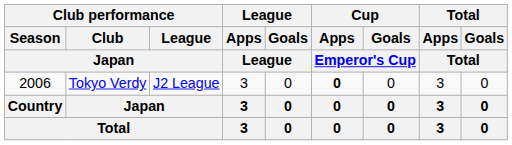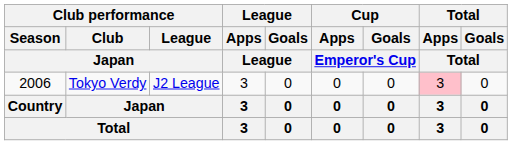Tokyo Verdy | Cup / Apps / Emperor's Cup: bold -> normal
Tokyo Verdy | Total / Apps / Total: no background -> pink background
